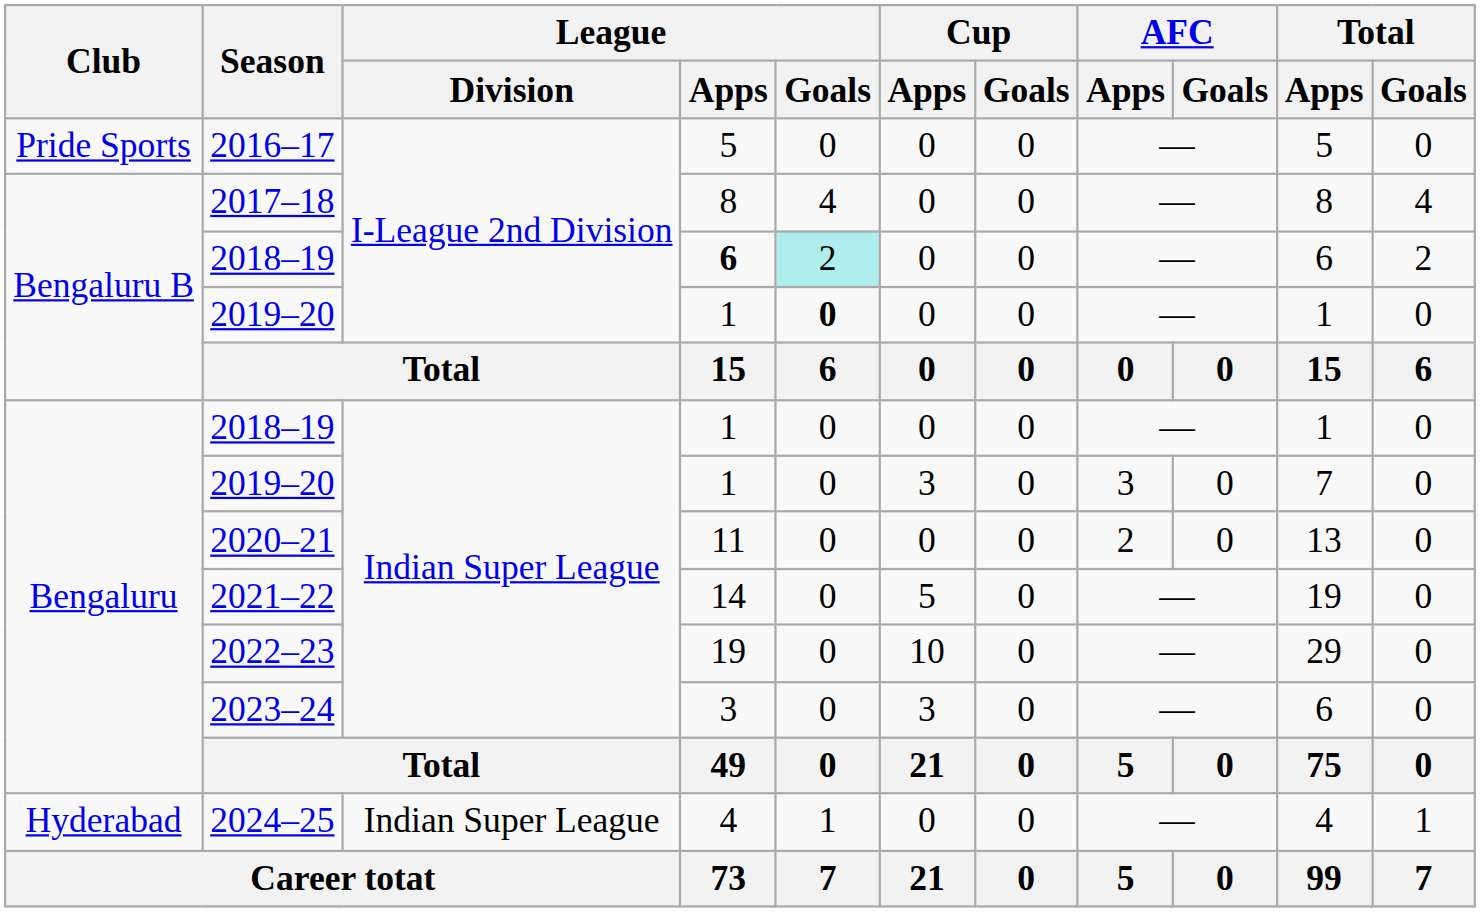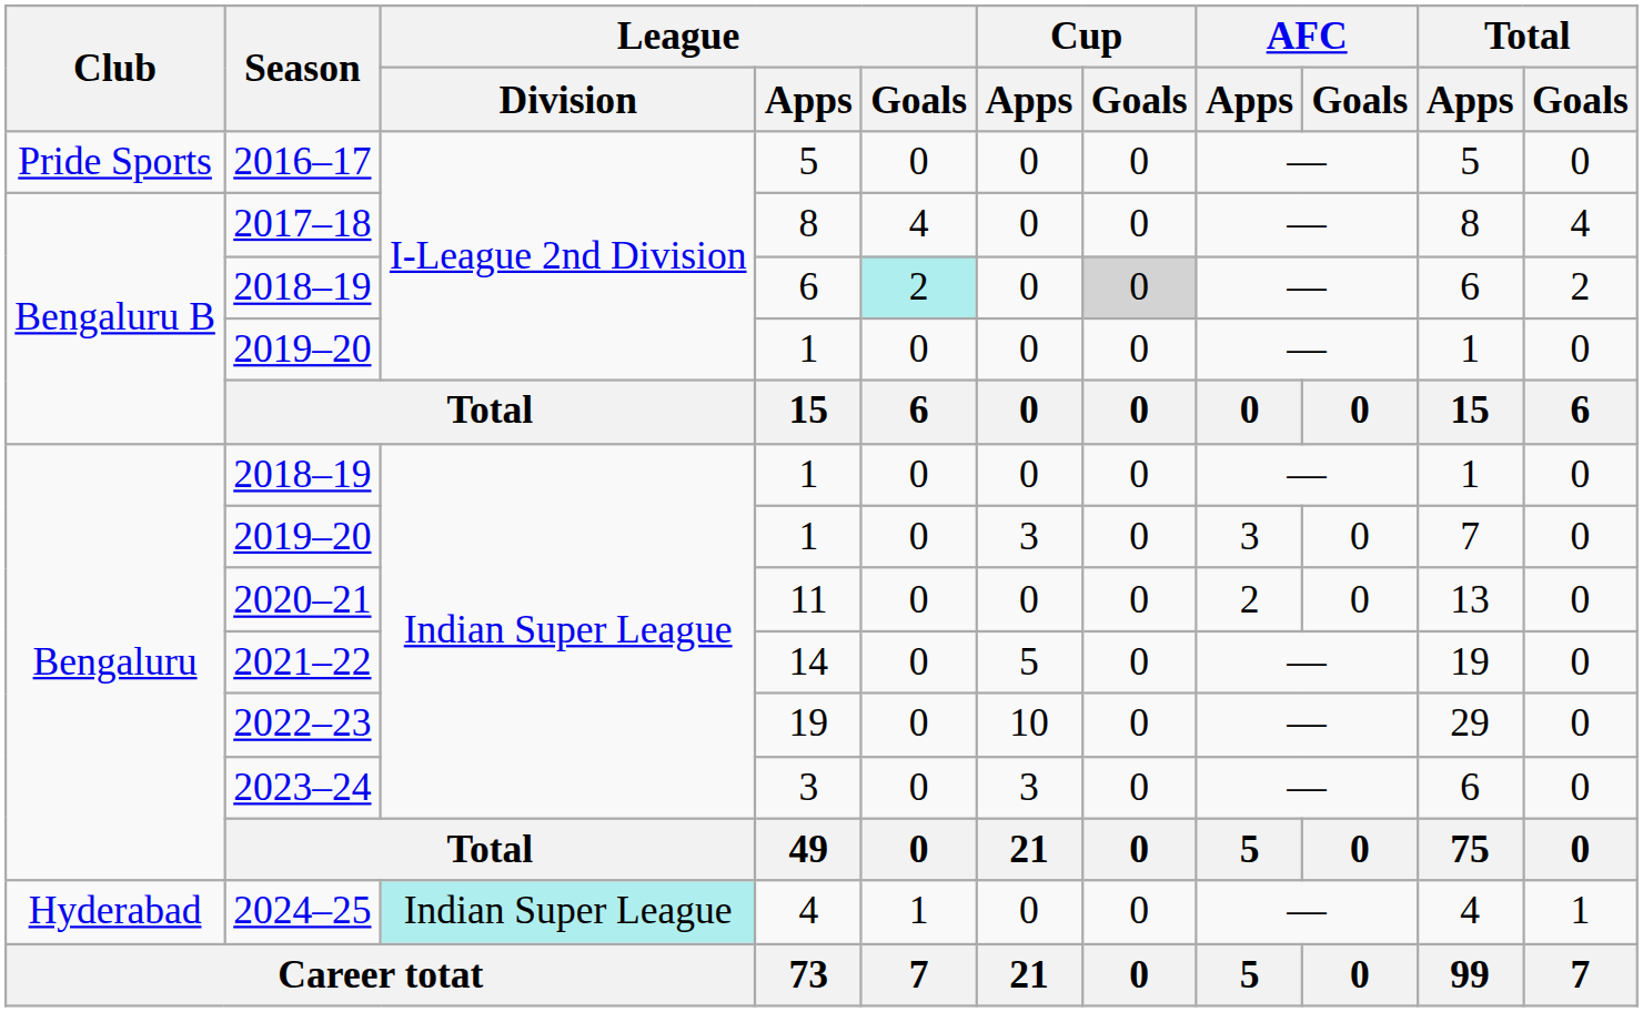Bengaluru B / 2018–19 | League / Apps: bold -> normal
Bengaluru B / 2018–19 | Cup / Goals: no background -> lightgrey background
Bengaluru B / 2019–20 | League / Goals: bold -> normal
2024–25 | League / Division: no background -> paleturquoise background
